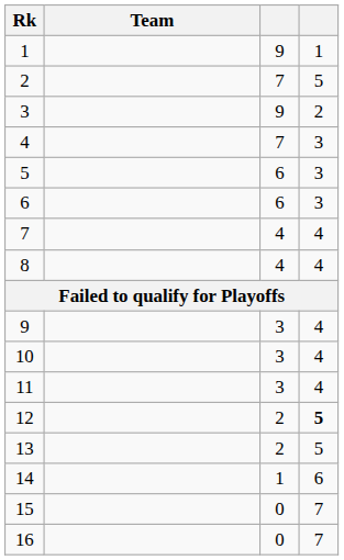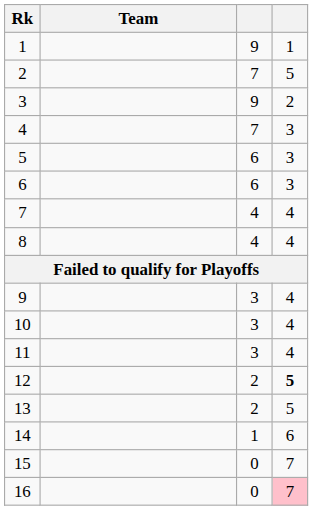16 | column 4: no background -> pink background
